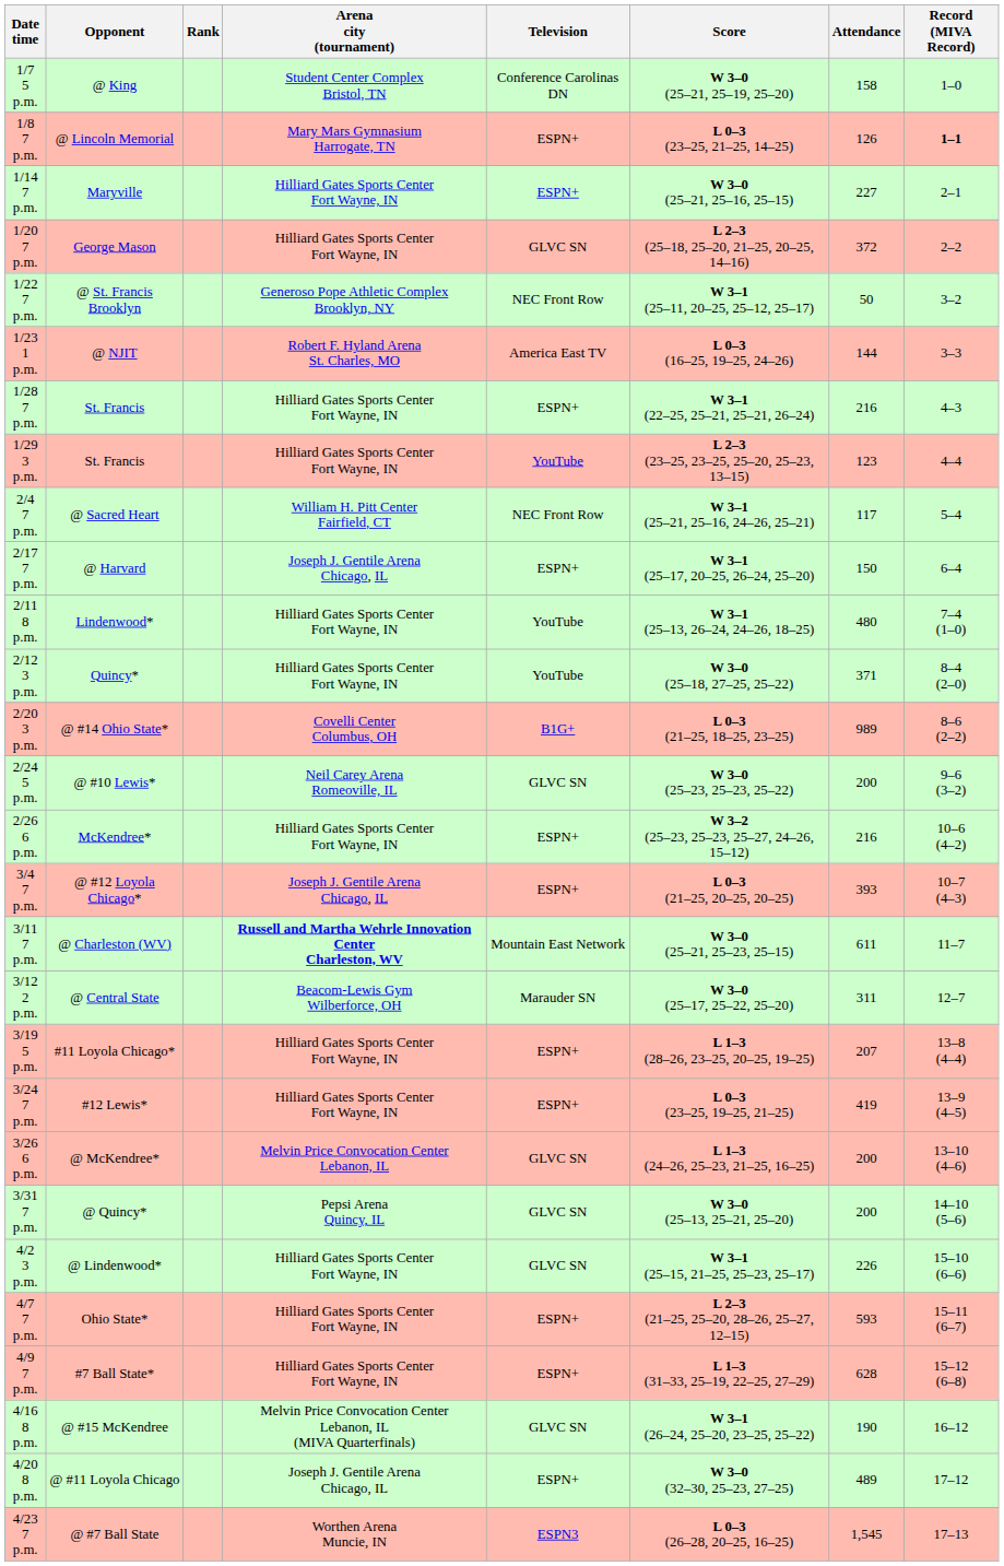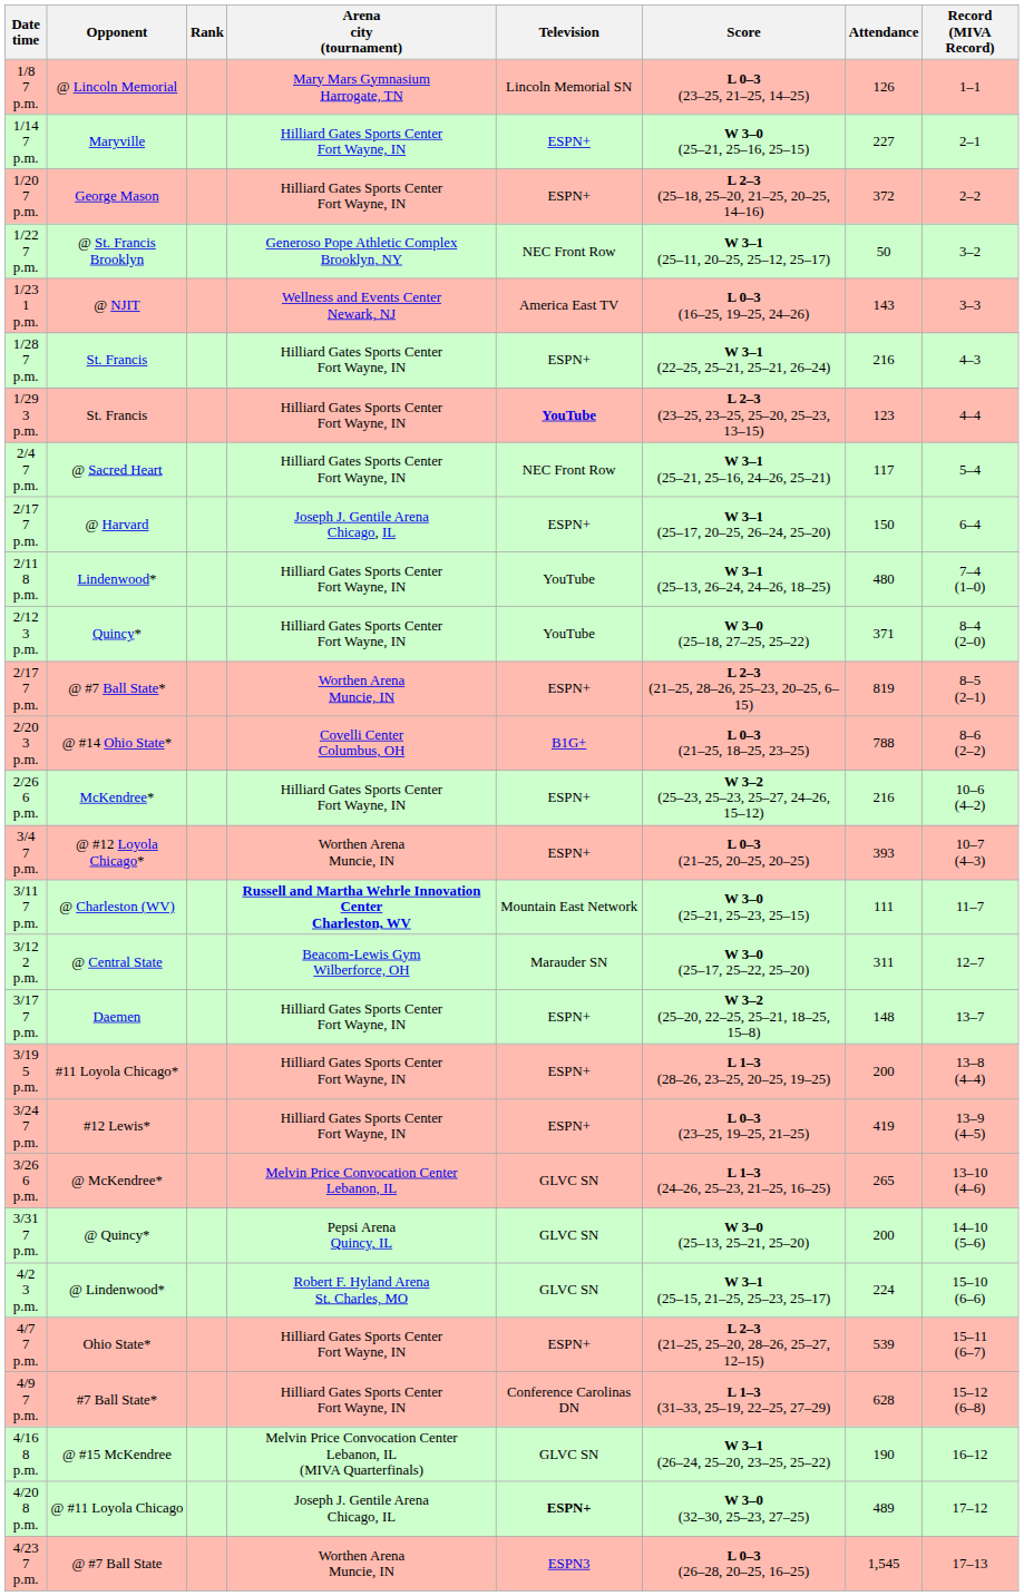- row: 1/7 5 p.m. | @ King | Student Center Complex Bristol, TN | Conference Carolinas DN | W 3–0 (25–21, 25–19, 25–20) | 158 | 1–0
1/8 7 p.m. | Television: ESPN+ -> Lincoln Memorial SN
1/8 7 p.m. | Record (MIVA Record): bold -> normal
1/20 7 p.m. | Television: GLVC SN -> ESPN+
1/23 1 p.m. | Arena city (tournament): Robert F. Hyland Arena St. Charles, MO -> Wellness and Events Center Newark, NJ
1/23 1 p.m. | Attendance: 144 -> 143
1/29 3 p.m. | Television: normal -> bold
2/4 7 p.m. | Arena city (tournament): William H. Pitt Center Fairfield, CT -> Hilliard Gates Sports Center Fort Wayne, IN
+ row: 2/17 7 p.m. | @ #7 Ball State* | Worthen Arena Muncie, IN | ESPN+ | L 2–3 (21–25, 28–26, 25–23, 20–25, 6–15) | 819 | 8–5 (2–1)
2/20 3 p.m. | Attendance: 989 -> 788
- row: 2/24 5 p.m. | @ #10 Lewis* | Neil Carey Arena Romeoville, IL | GLVC SN | W 3–0 (25–23, 25–23, 25–22) | 200 | 9–6 (3–2)
3/4 7 p.m. | Arena city (tournament): Joseph J. Gentile Arena Chicago, IL -> Worthen Arena Muncie, IN
3/11 7 p.m. | Attendance: 611 -> 111
+ row: 3/17 7 p.m. | Daemen | Hilliard Gates Sports Center Fort Wayne, IN | ESPN+ | W 3–2 (25–20, 22–25, 25–21, 18–25, 15–8) | 148 | 13–7
3/19 5 p.m. | Attendance: 207 -> 200
3/26 6 p.m. | Attendance: 200 -> 265
4/2 3 p.m. | Arena city (tournament): Hilliard Gates Sports Center Fort Wayne, IN -> Robert F. Hyland Arena St. Charles, MO
4/2 3 p.m. | Attendance: 226 -> 224
4/7 7 p.m. | Attendance: 593 -> 539
4/9 7 p.m. | Television: ESPN+ -> Conference Carolinas DN
4/20 8 p.m. | Television: normal -> bold
